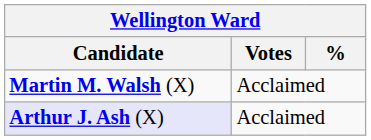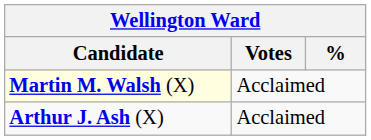Martin M. Walsh (X) | Candidate: no background -> lightyellow background
Arthur J. Ash (X) | Candidate: lavender background -> no background
